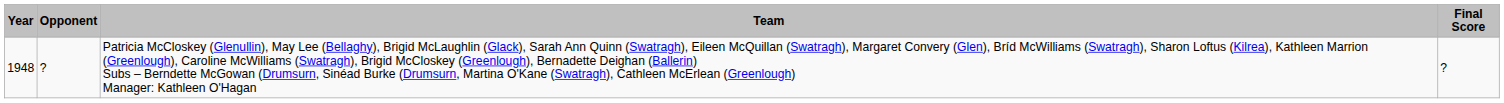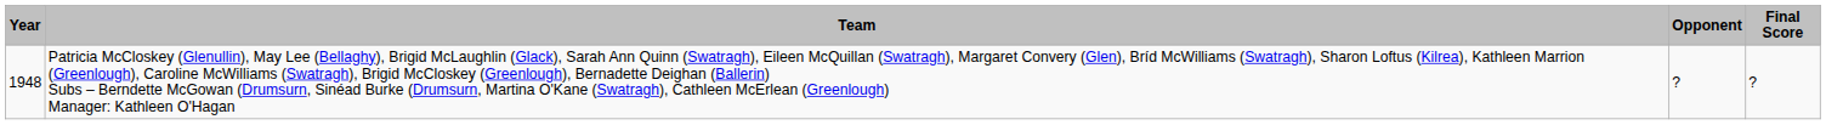columns swapped: Team <-> Opponent
